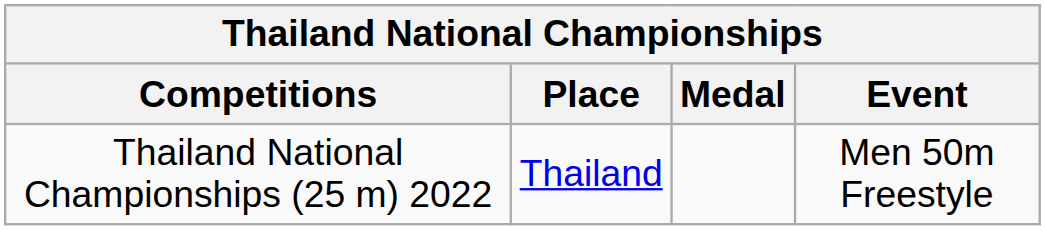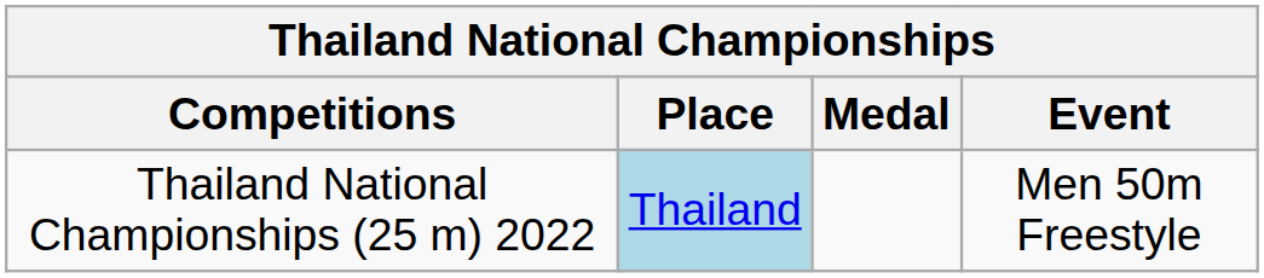Thailand National Championships (25 m) 2022 | Place: no background -> lightblue background
